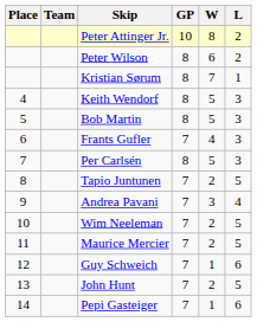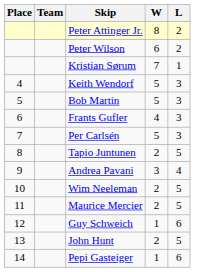- column: GP | 10 | 8 | 8 | 8 | 8 | 7 | 8 | 7 | 7 | 7 | 7 | 7 | 7 | 7
